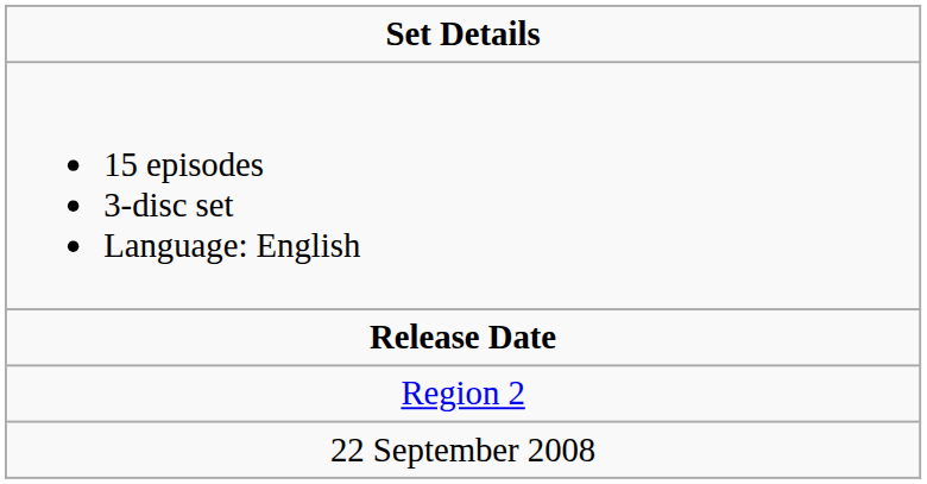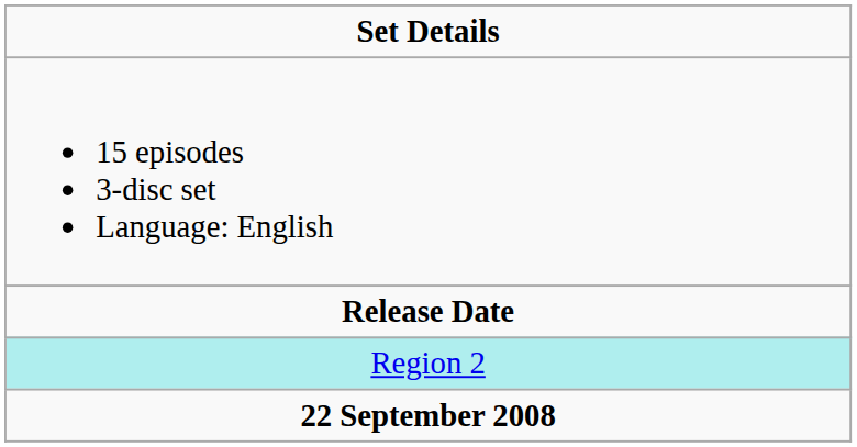Region 2 | column 1: no background -> paleturquoise background
22 September 2008 | column 1: normal -> bold
